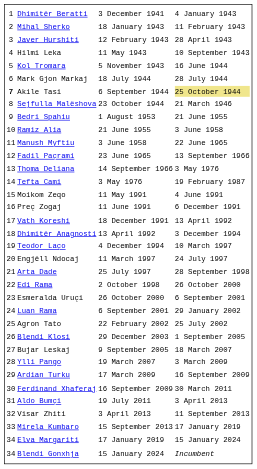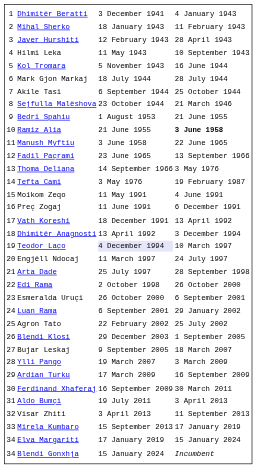Akile Tasi | column 1: bold -> normal
Akile Tasi | column 4: khaki background -> no background
Ramiz Alia | column 4: normal -> bold
Teodor Laço | column 3: no background -> lavender background
